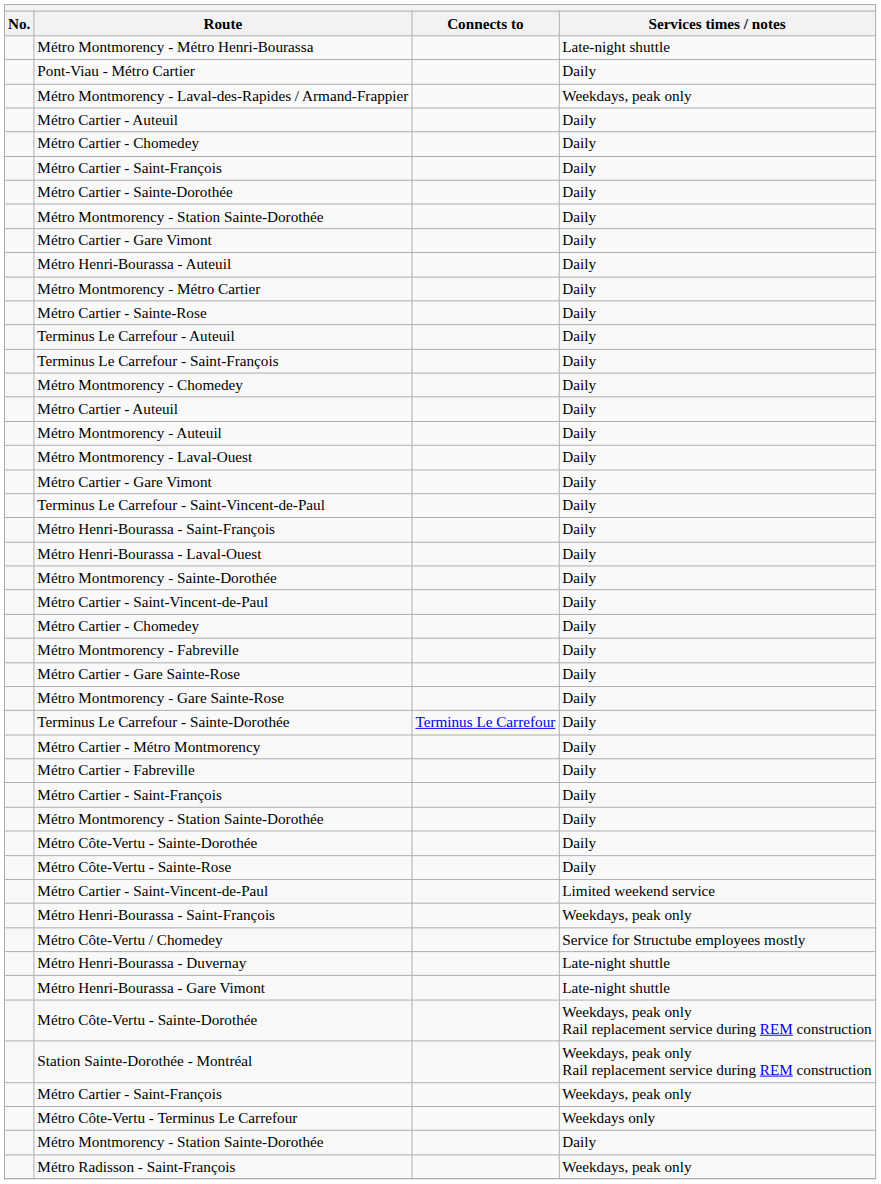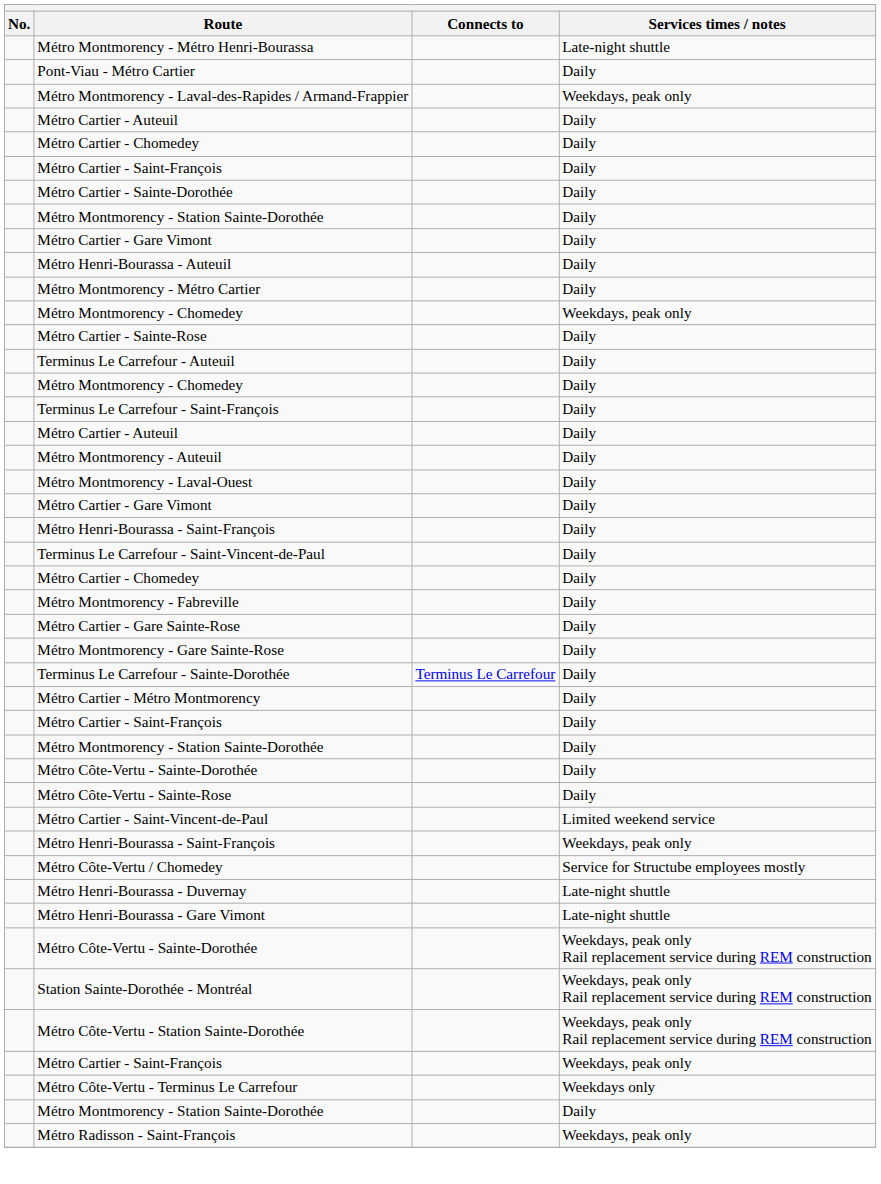+ row: Métro Montmorency - Chomedey | Weekdays, peak only
rows swapped: Métro Montmorency - Chomedey / Daily <-> Terminus Le Carrefour - Saint-François
rows swapped: Terminus Le Carrefour - Saint-Vincent-de-Paul <-> Métro Henri-Bourassa - Saint-François / Daily
- row: Métro Henri-Bourassa - Laval-Ouest | Daily
- row: Métro Montmorency - Sainte-Dorothée | Daily
- row: Métro Cartier - Saint-Vincent-de-Paul | Daily
- row: Métro Cartier - Fabreville | Daily
+ row: Métro Côte-Vertu - Station Sainte-Dorothée | Weekdays, peak only Rail replacement service during REM construction
